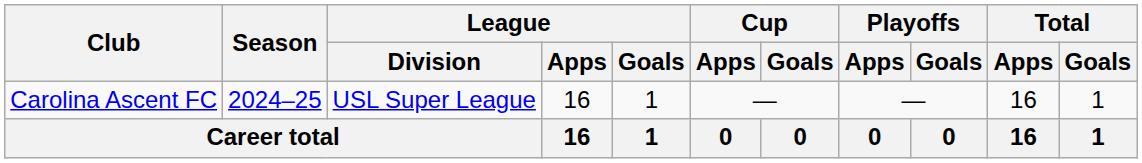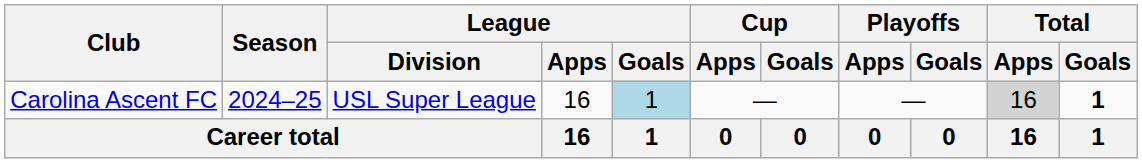Carolina Ascent FC | League / Goals: no background -> lightblue background
Carolina Ascent FC | Total / Apps: no background -> lightgrey background
Carolina Ascent FC | Total / Goals: normal -> bold
